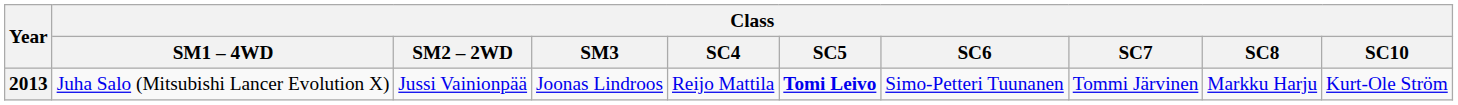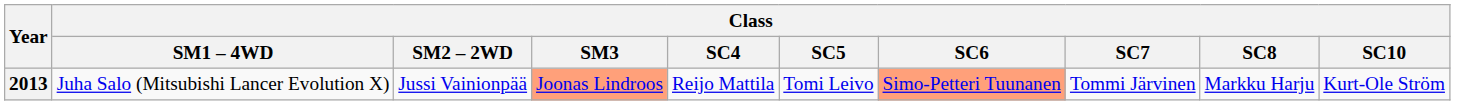2013 | Class / SM3: no background -> lightsalmon background
2013 | Class / SC5: bold -> normal
2013 | Class / SC6: no background -> lightsalmon background
